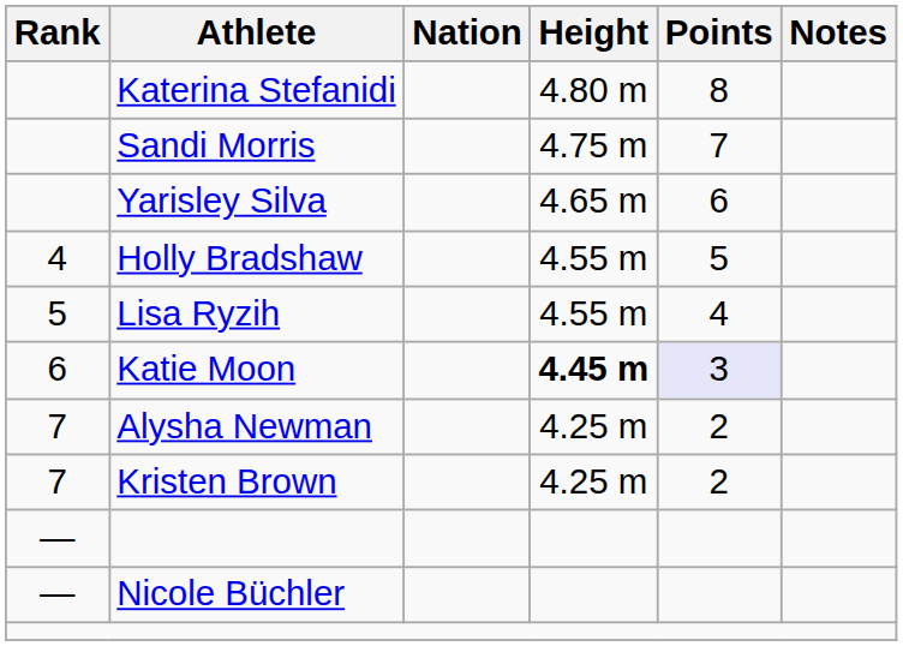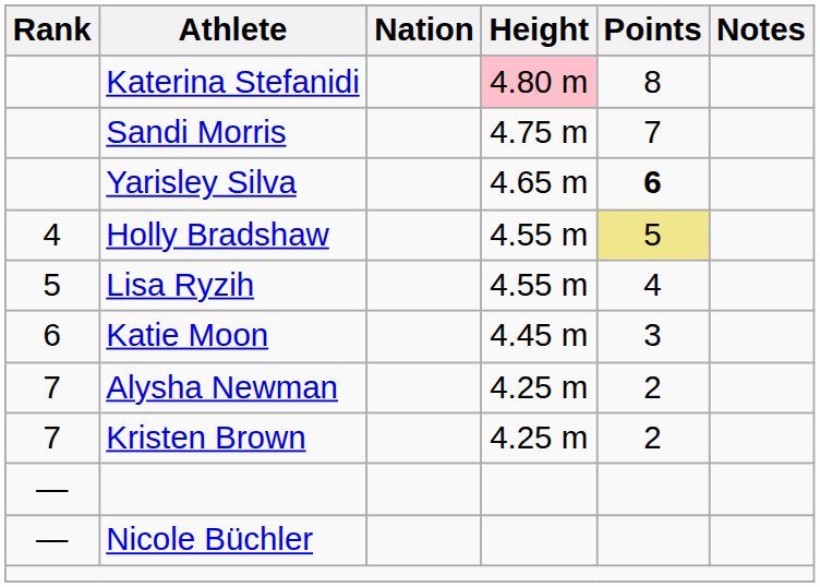Katerina Stefanidi | Height: no background -> pink background
Yarisley Silva | Points: normal -> bold
Holly Bradshaw | Points: no background -> khaki background
Katie Moon | Height: bold -> normal
Katie Moon | Points: lavender background -> no background
